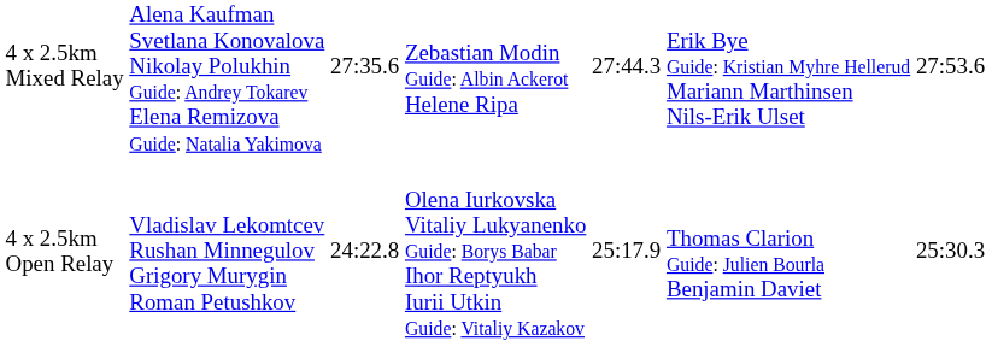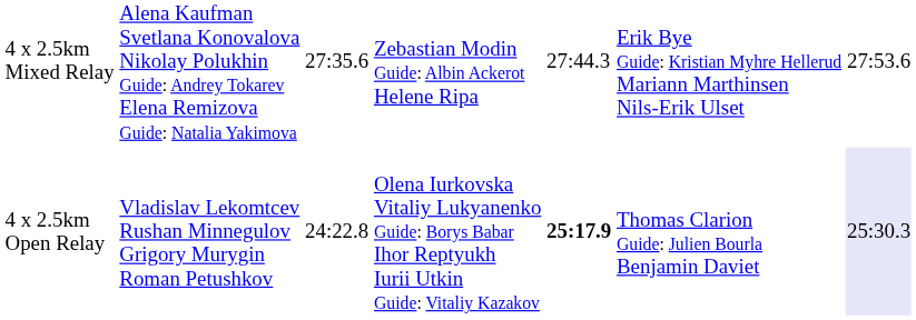4 x 2.5km Open Relay | column 5: normal -> bold
4 x 2.5km Open Relay | column 7: no background -> lavender background
